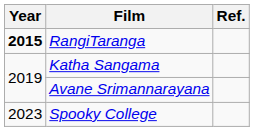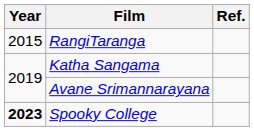RangiTaranga | Year: bold -> normal
Spooky College | Year: normal -> bold
